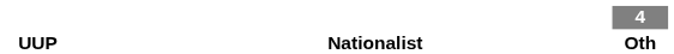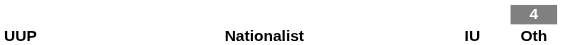+ column: 2 | IU
